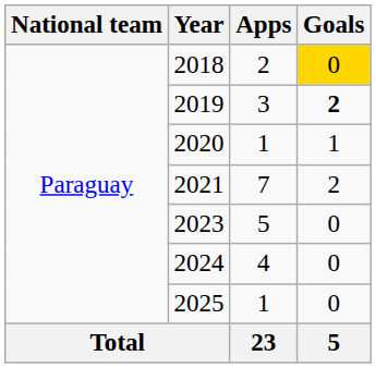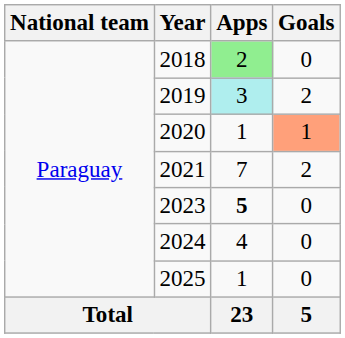2018 | Apps: no background -> lightgreen background
2018 | Goals: gold background -> no background
2019 | Apps: no background -> paleturquoise background
2019 | Goals: bold -> normal
2020 | Goals: no background -> lightsalmon background
2023 | Apps: normal -> bold
